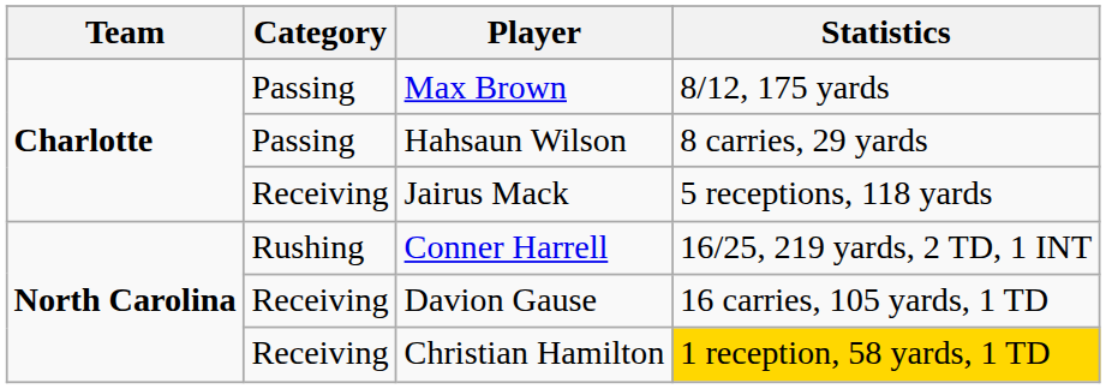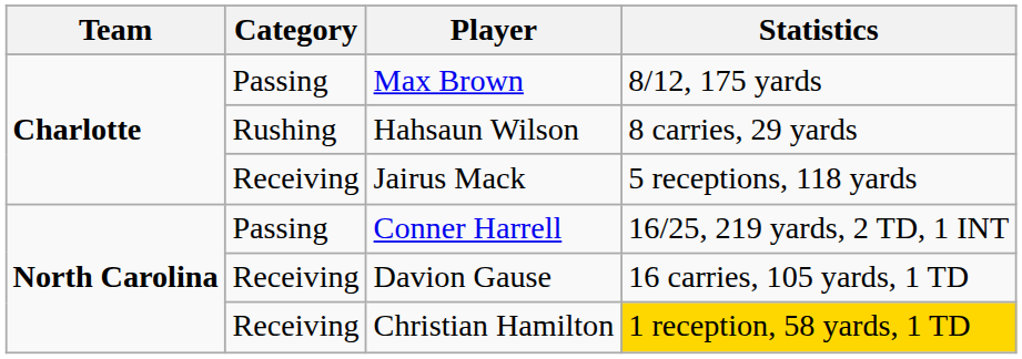Hahsaun Wilson | Category: Passing -> Rushing
Conner Harrell | Category: Rushing -> Passing
